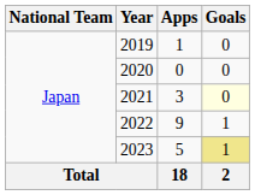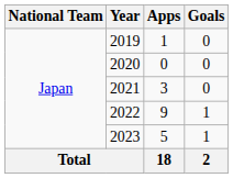2021 | Goals: lightyellow background -> no background
2023 | Goals: khaki background -> no background
